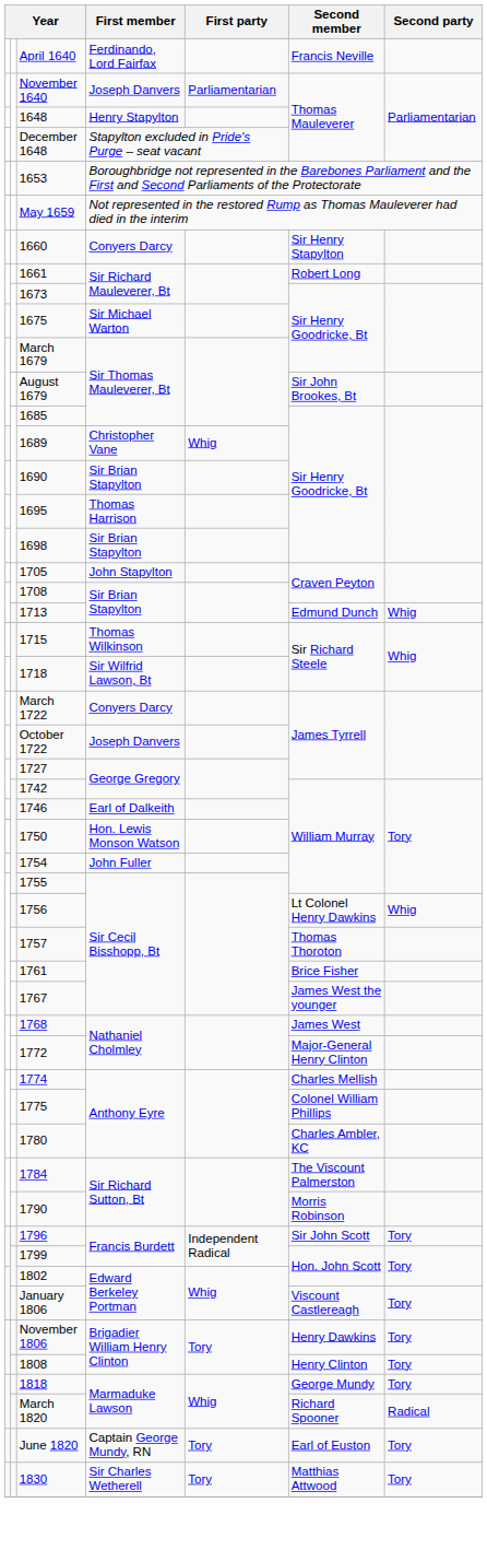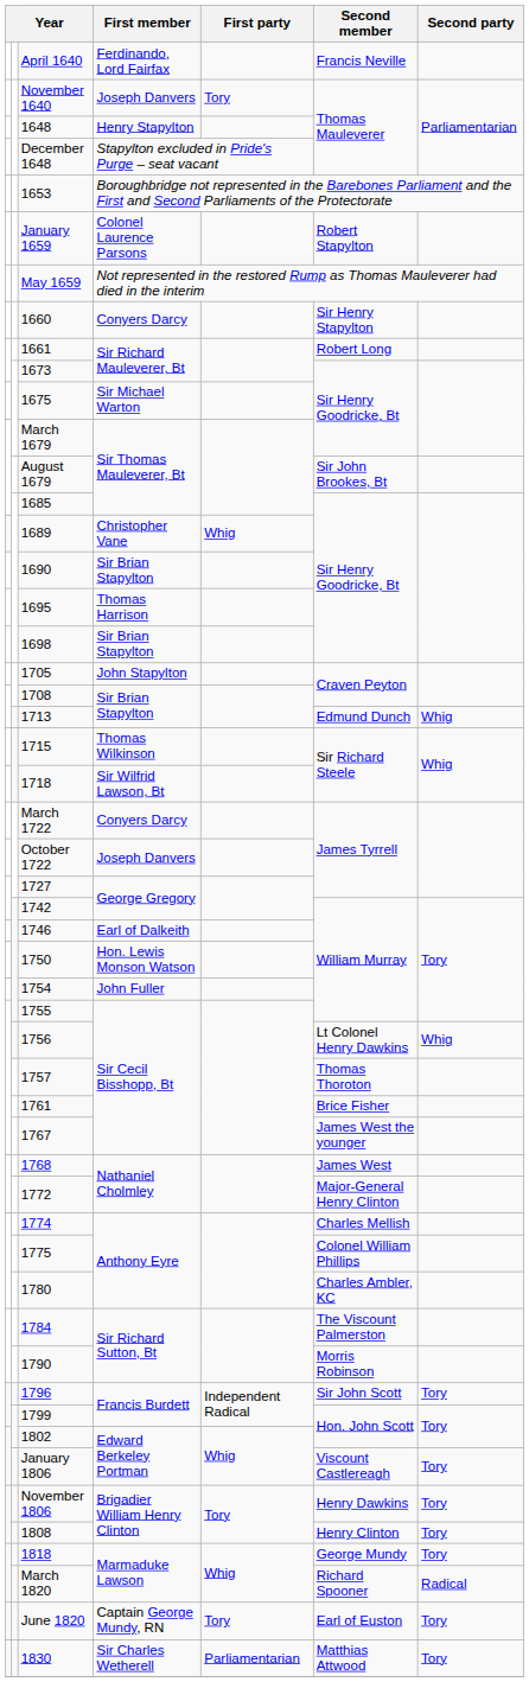November 1640 | First party: Parliamentarian -> Tory
+ row: January 1659 | Colonel Laurence Parsons | Robert Stapylton
1830 | First party: Tory -> Parliamentarian
